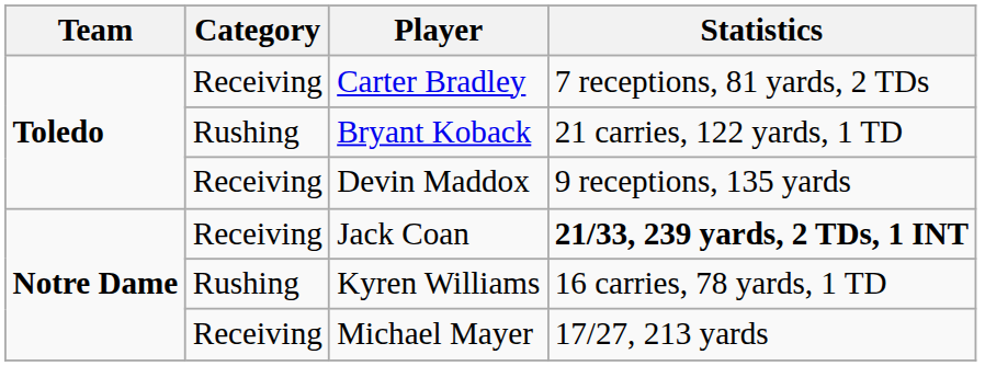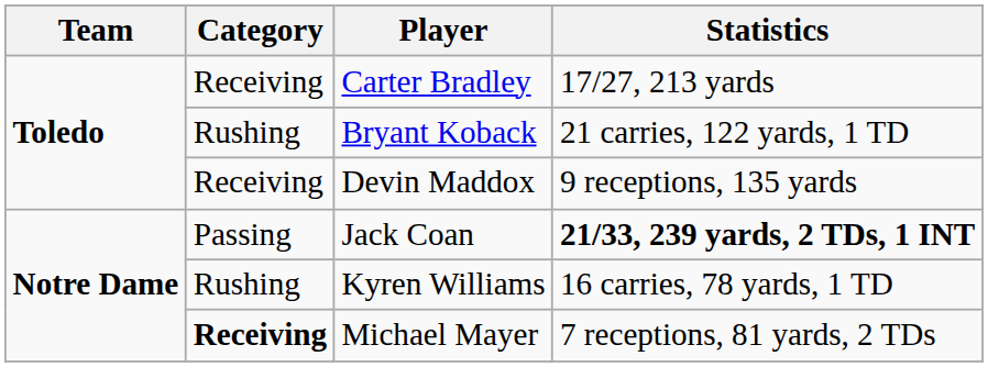Carter Bradley | Statistics: 7 receptions, 81 yards, 2 TDs -> 17/27, 213 yards
Jack Coan | Category: Receiving -> Passing
Michael Mayer | Category: normal -> bold
Michael Mayer | Statistics: 17/27, 213 yards -> 7 receptions, 81 yards, 2 TDs
